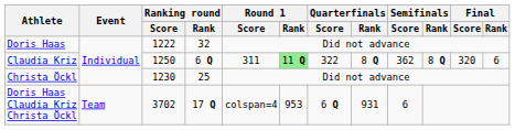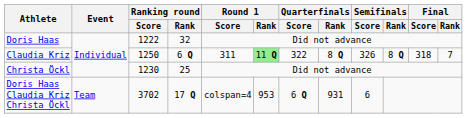Claudia Kriz | Semifinals / Score: 362 -> 326
Claudia Kriz | Final / Score: 320 -> 318
Claudia Kriz | Final / Rank: 6 -> 7
